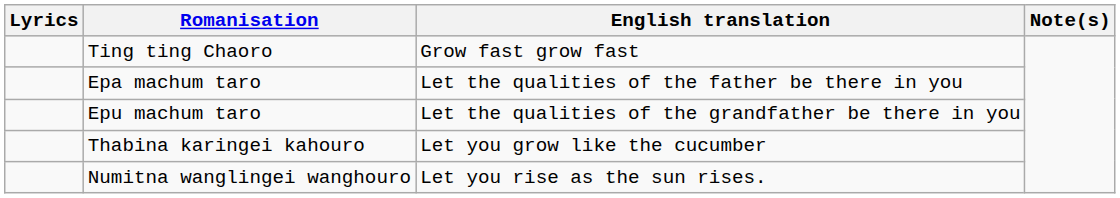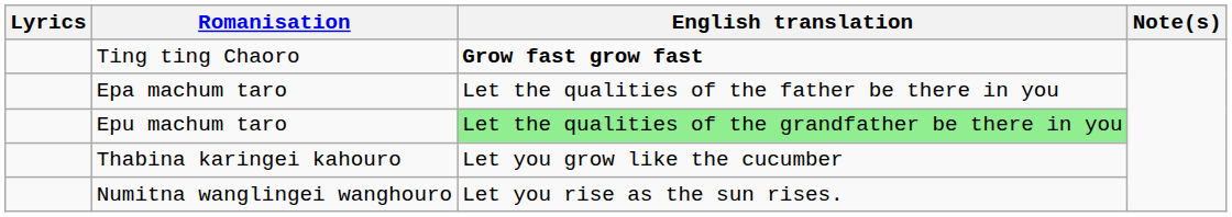Ting ting Chaoro | English translation: normal -> bold
Epu machum taro | English translation: no background -> lightgreen background
